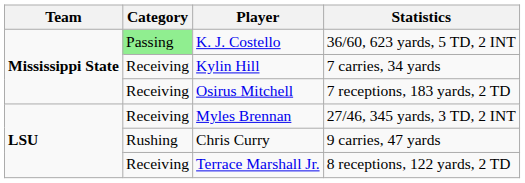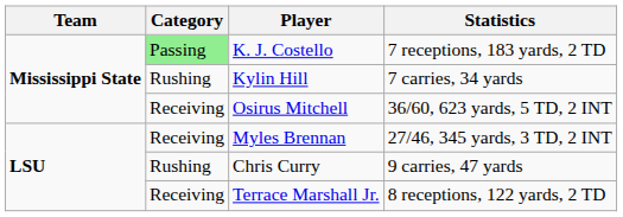K. J. Costello | Statistics: 36/60, 623 yards, 5 TD, 2 INT -> 7 receptions, 183 yards, 2 TD
Kylin Hill | Category: Receiving -> Rushing
Osirus Mitchell | Statistics: 7 receptions, 183 yards, 2 TD -> 36/60, 623 yards, 5 TD, 2 INT
